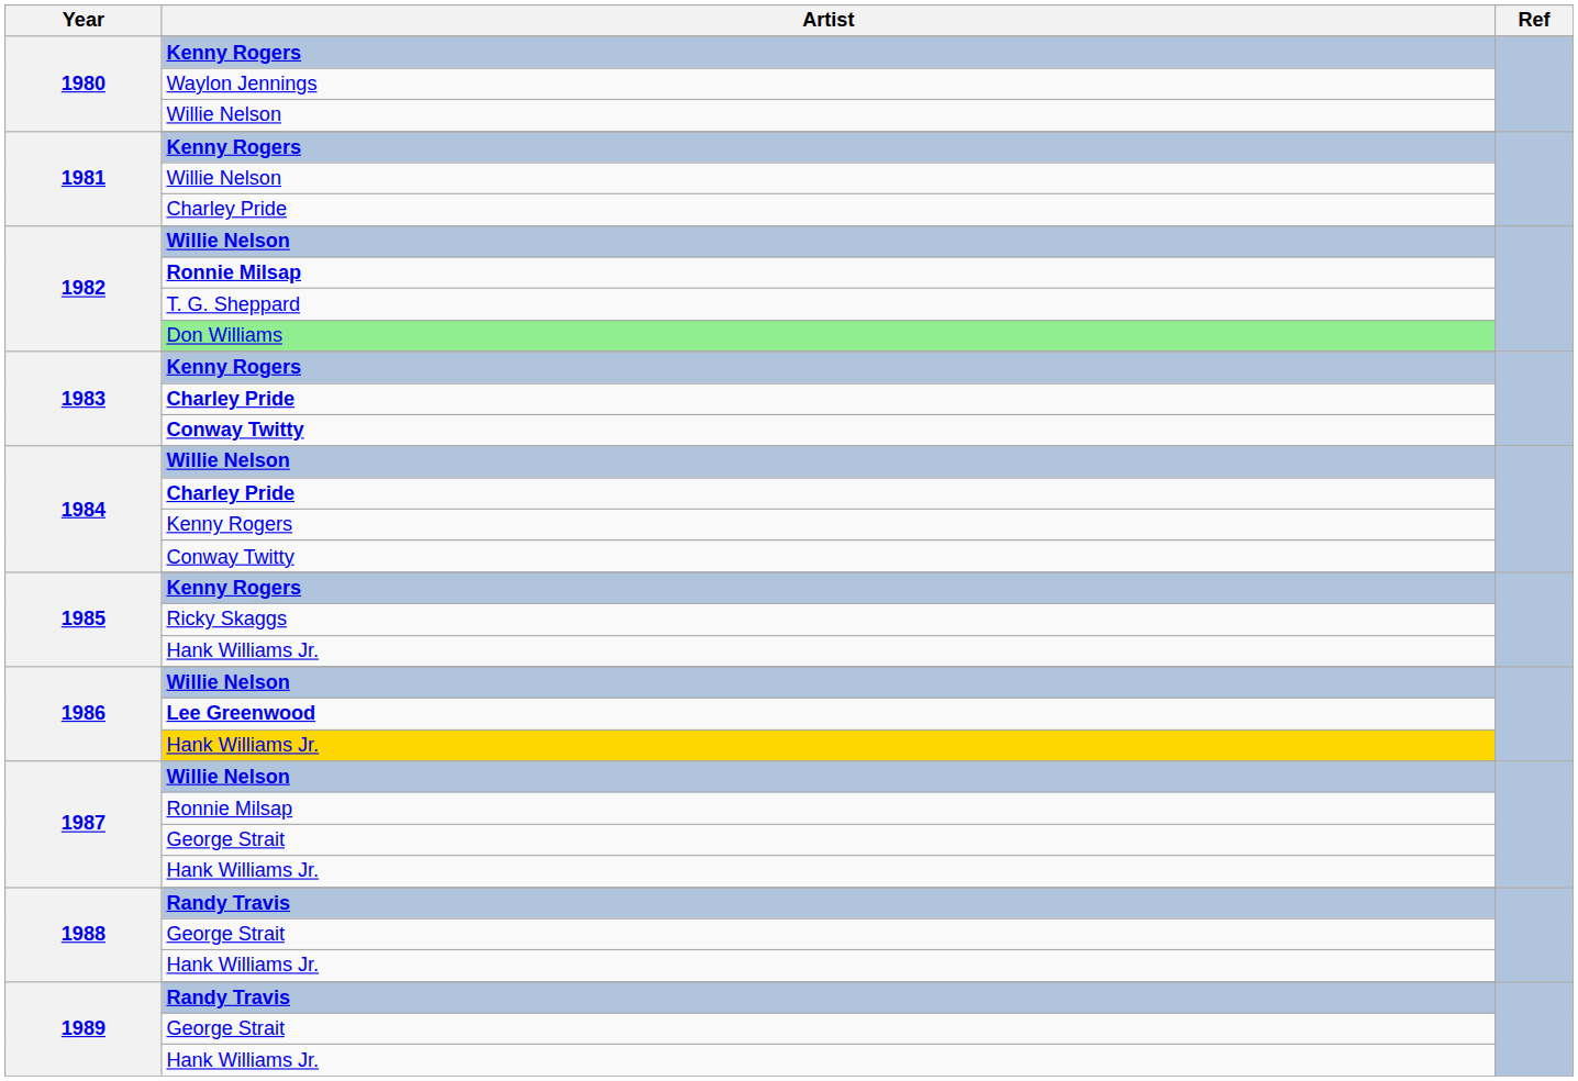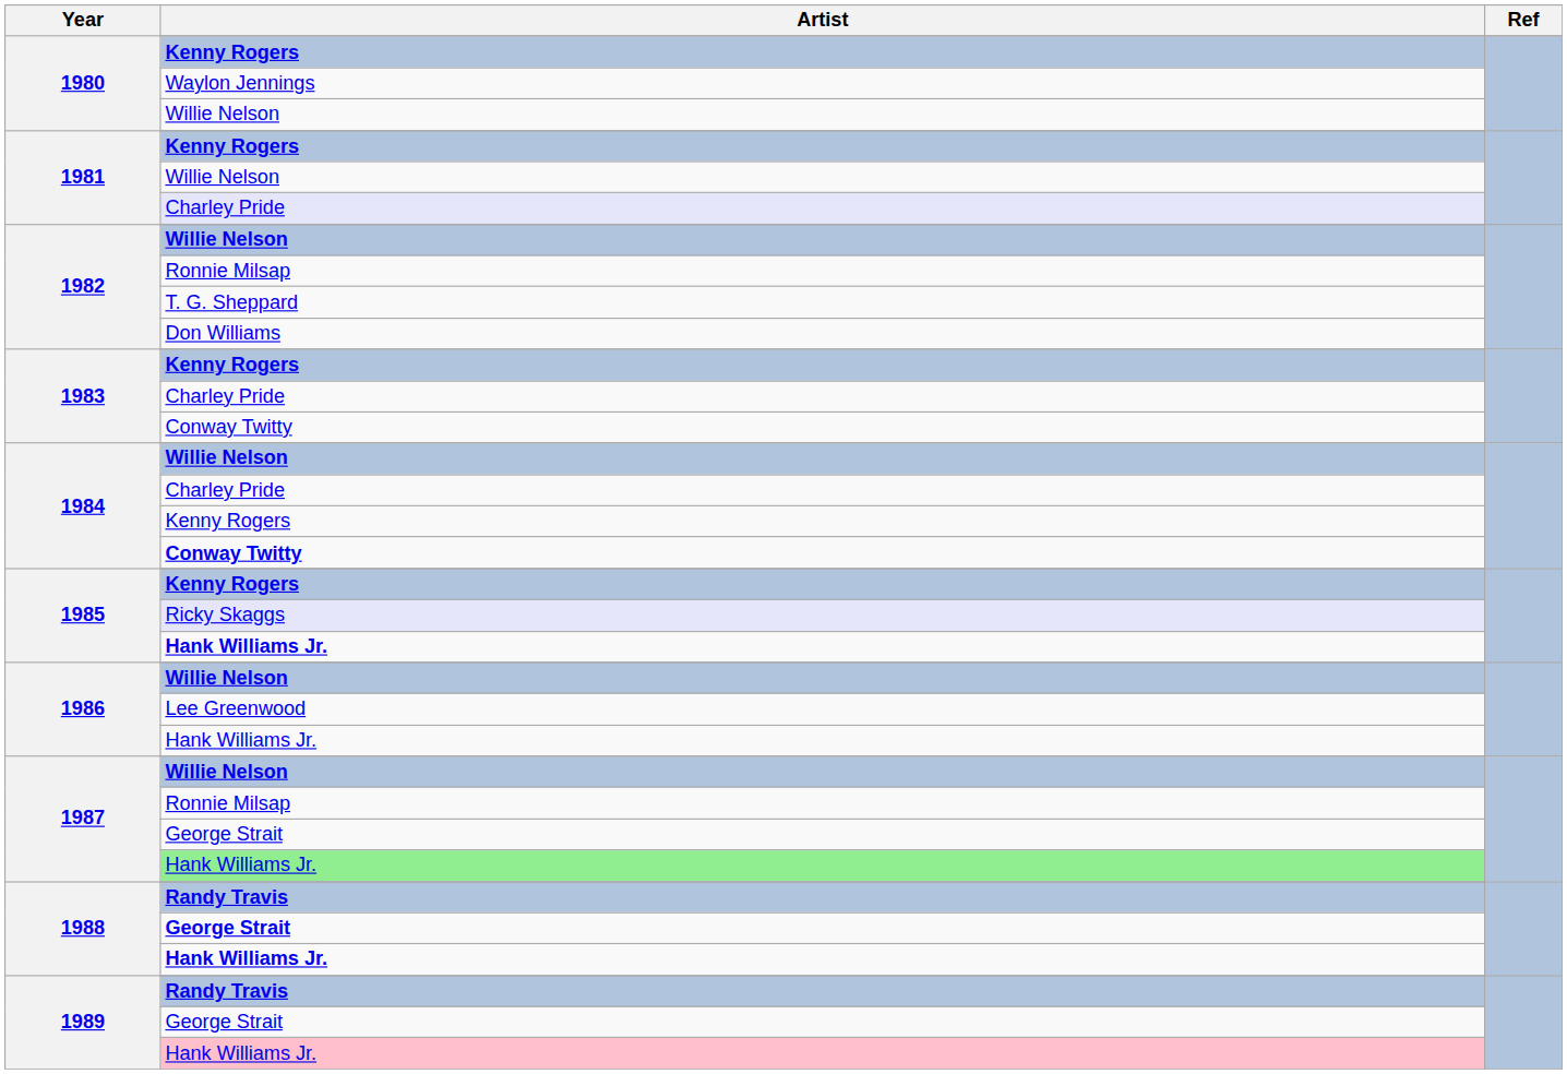1981 / Charley Pride | Artist: no background -> lavender background
1982 / Ronnie Milsap | Artist: bold -> normal
Don Williams | Artist: lightgreen background -> no background
1983 / Charley Pride | Artist: bold -> normal
1983 / Conway Twitty | Artist: bold -> normal
1984 / Charley Pride | Artist: bold -> normal
1984 / Conway Twitty | Artist: normal -> bold
Ricky Skaggs | Artist: no background -> lavender background
1985 / Hank Williams Jr. | Artist: normal -> bold
Lee Greenwood | Artist: bold -> normal
1986 / Hank Williams Jr. | Artist: gold background -> no background
1987 / Hank Williams Jr. | Artist: no background -> lightgreen background
1988 / George Strait | Artist: normal -> bold
1988 / Hank Williams Jr. | Artist: normal -> bold
1989 / Hank Williams Jr. | Artist: no background -> pink background
